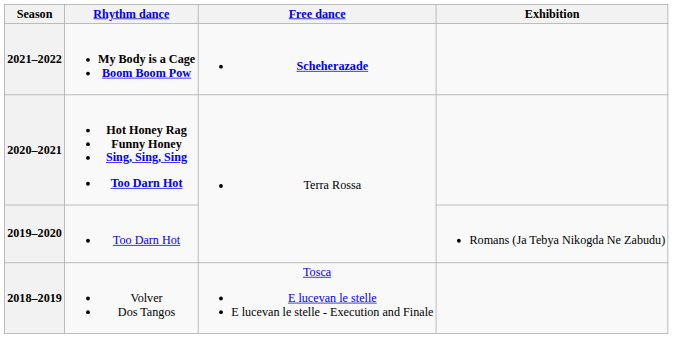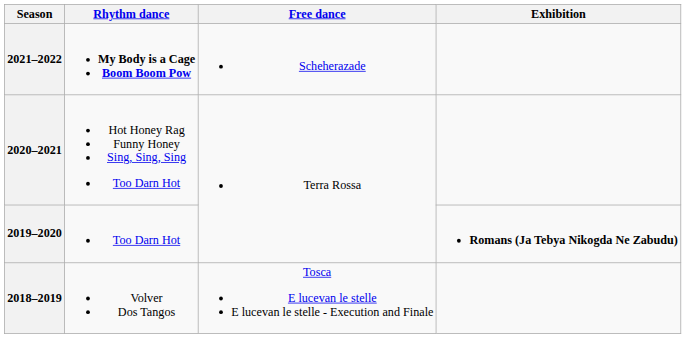2021–2022 | Free dance: bold -> normal
2020–2021 | Rhythm dance: bold -> normal
2019–2020 | Exhibition: normal -> bold
